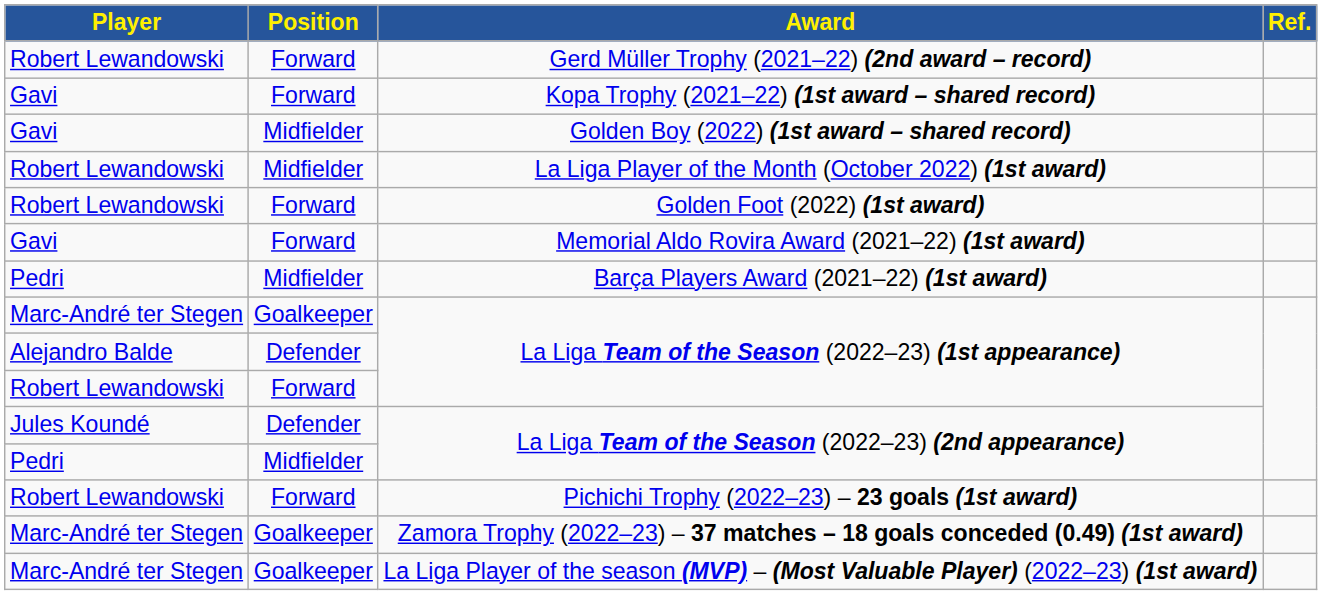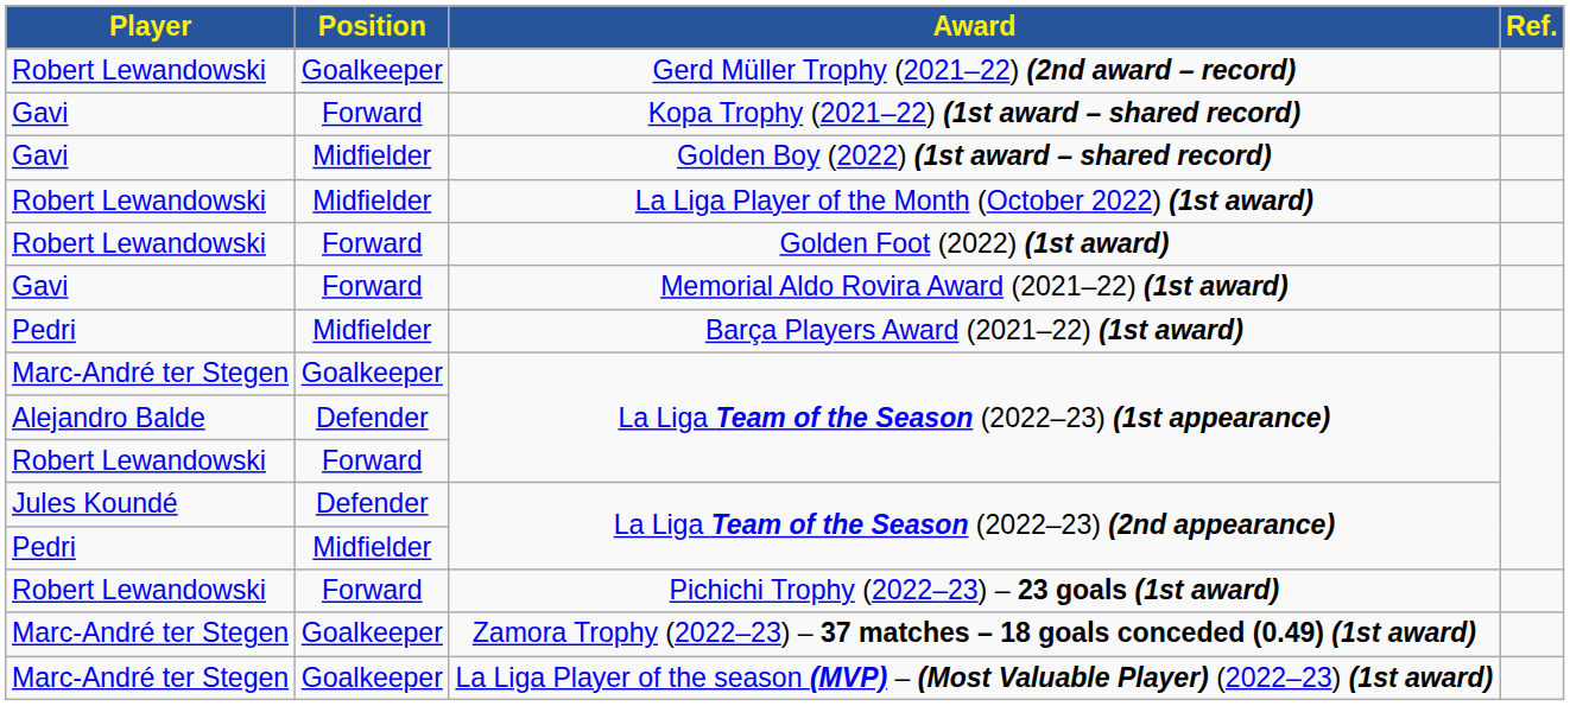Gerd Müller Trophy (2021–22) (2nd award – record) | Position: Forward -> Goalkeeper
